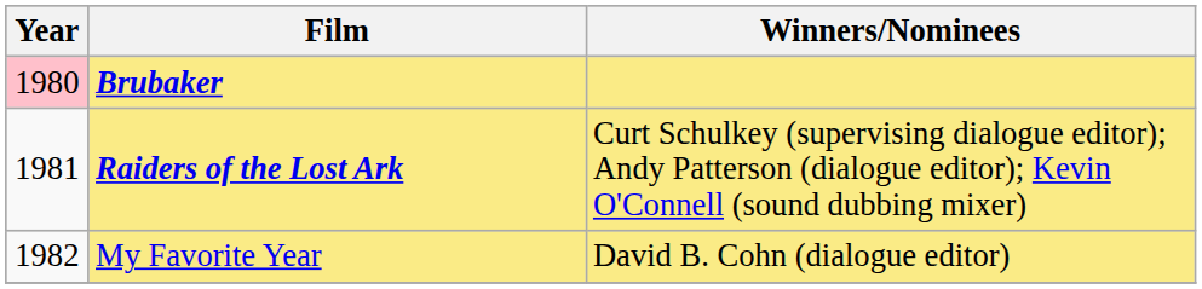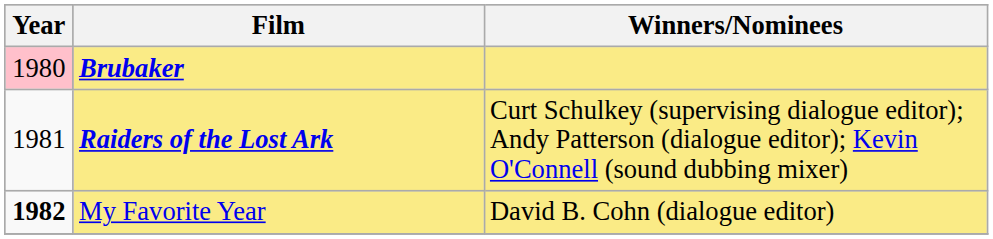My Favorite Year | Year: normal -> bold
